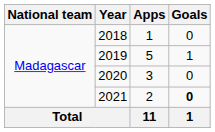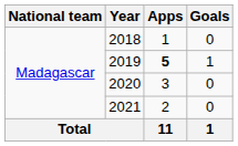2019 | Apps: normal -> bold
2021 | Goals: bold -> normal
